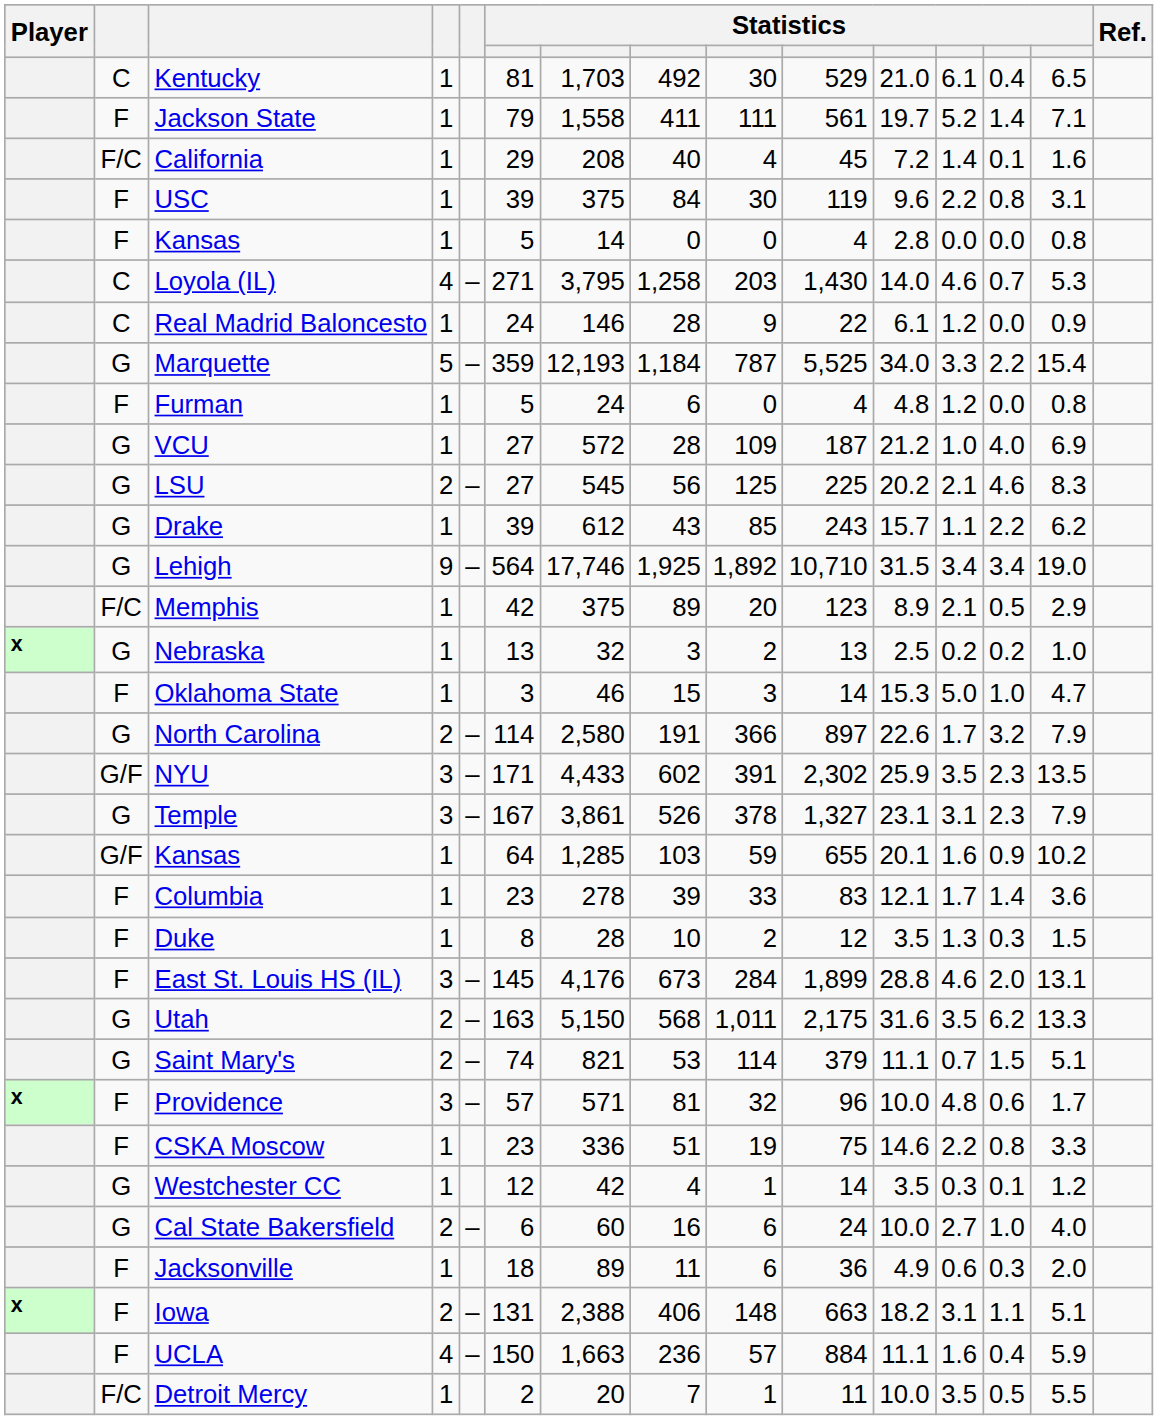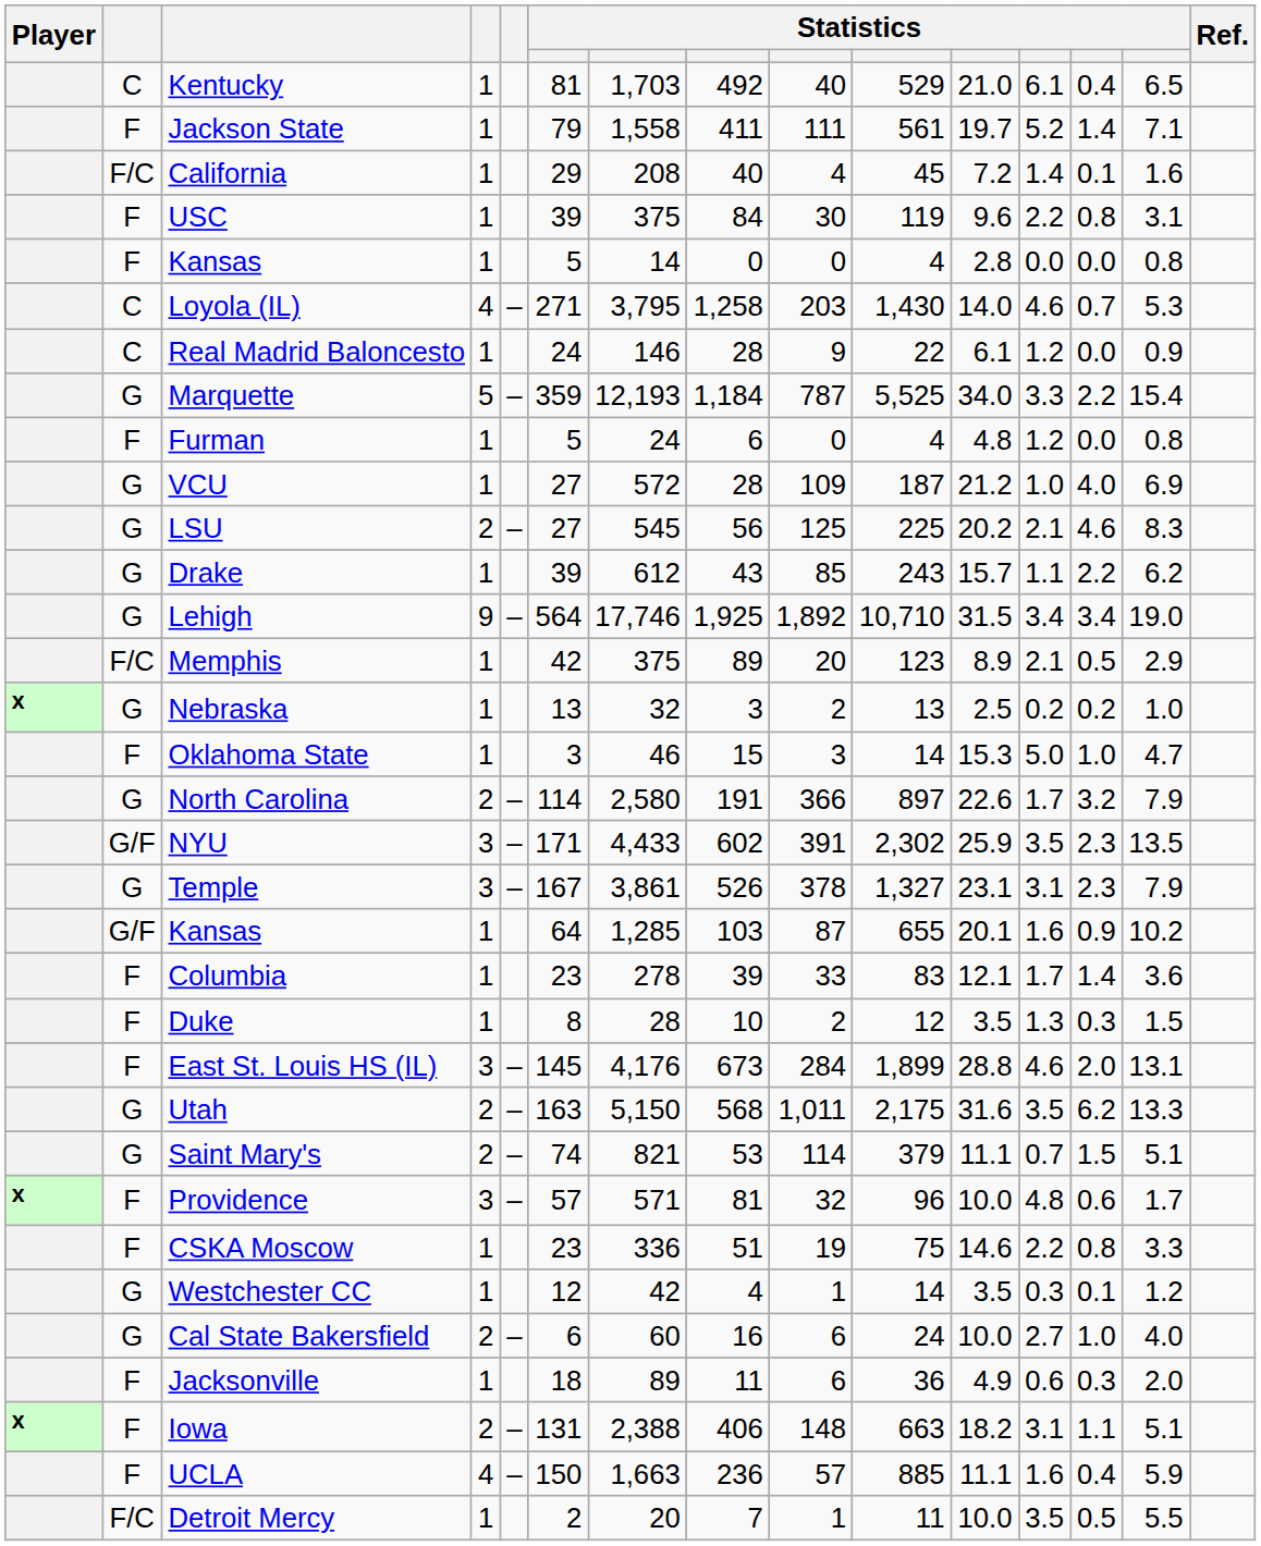Kentucky | column 9: 30 -> 40
G/F / Kansas | column 9: 59 -> 87
UCLA | column 10: 884 -> 885
